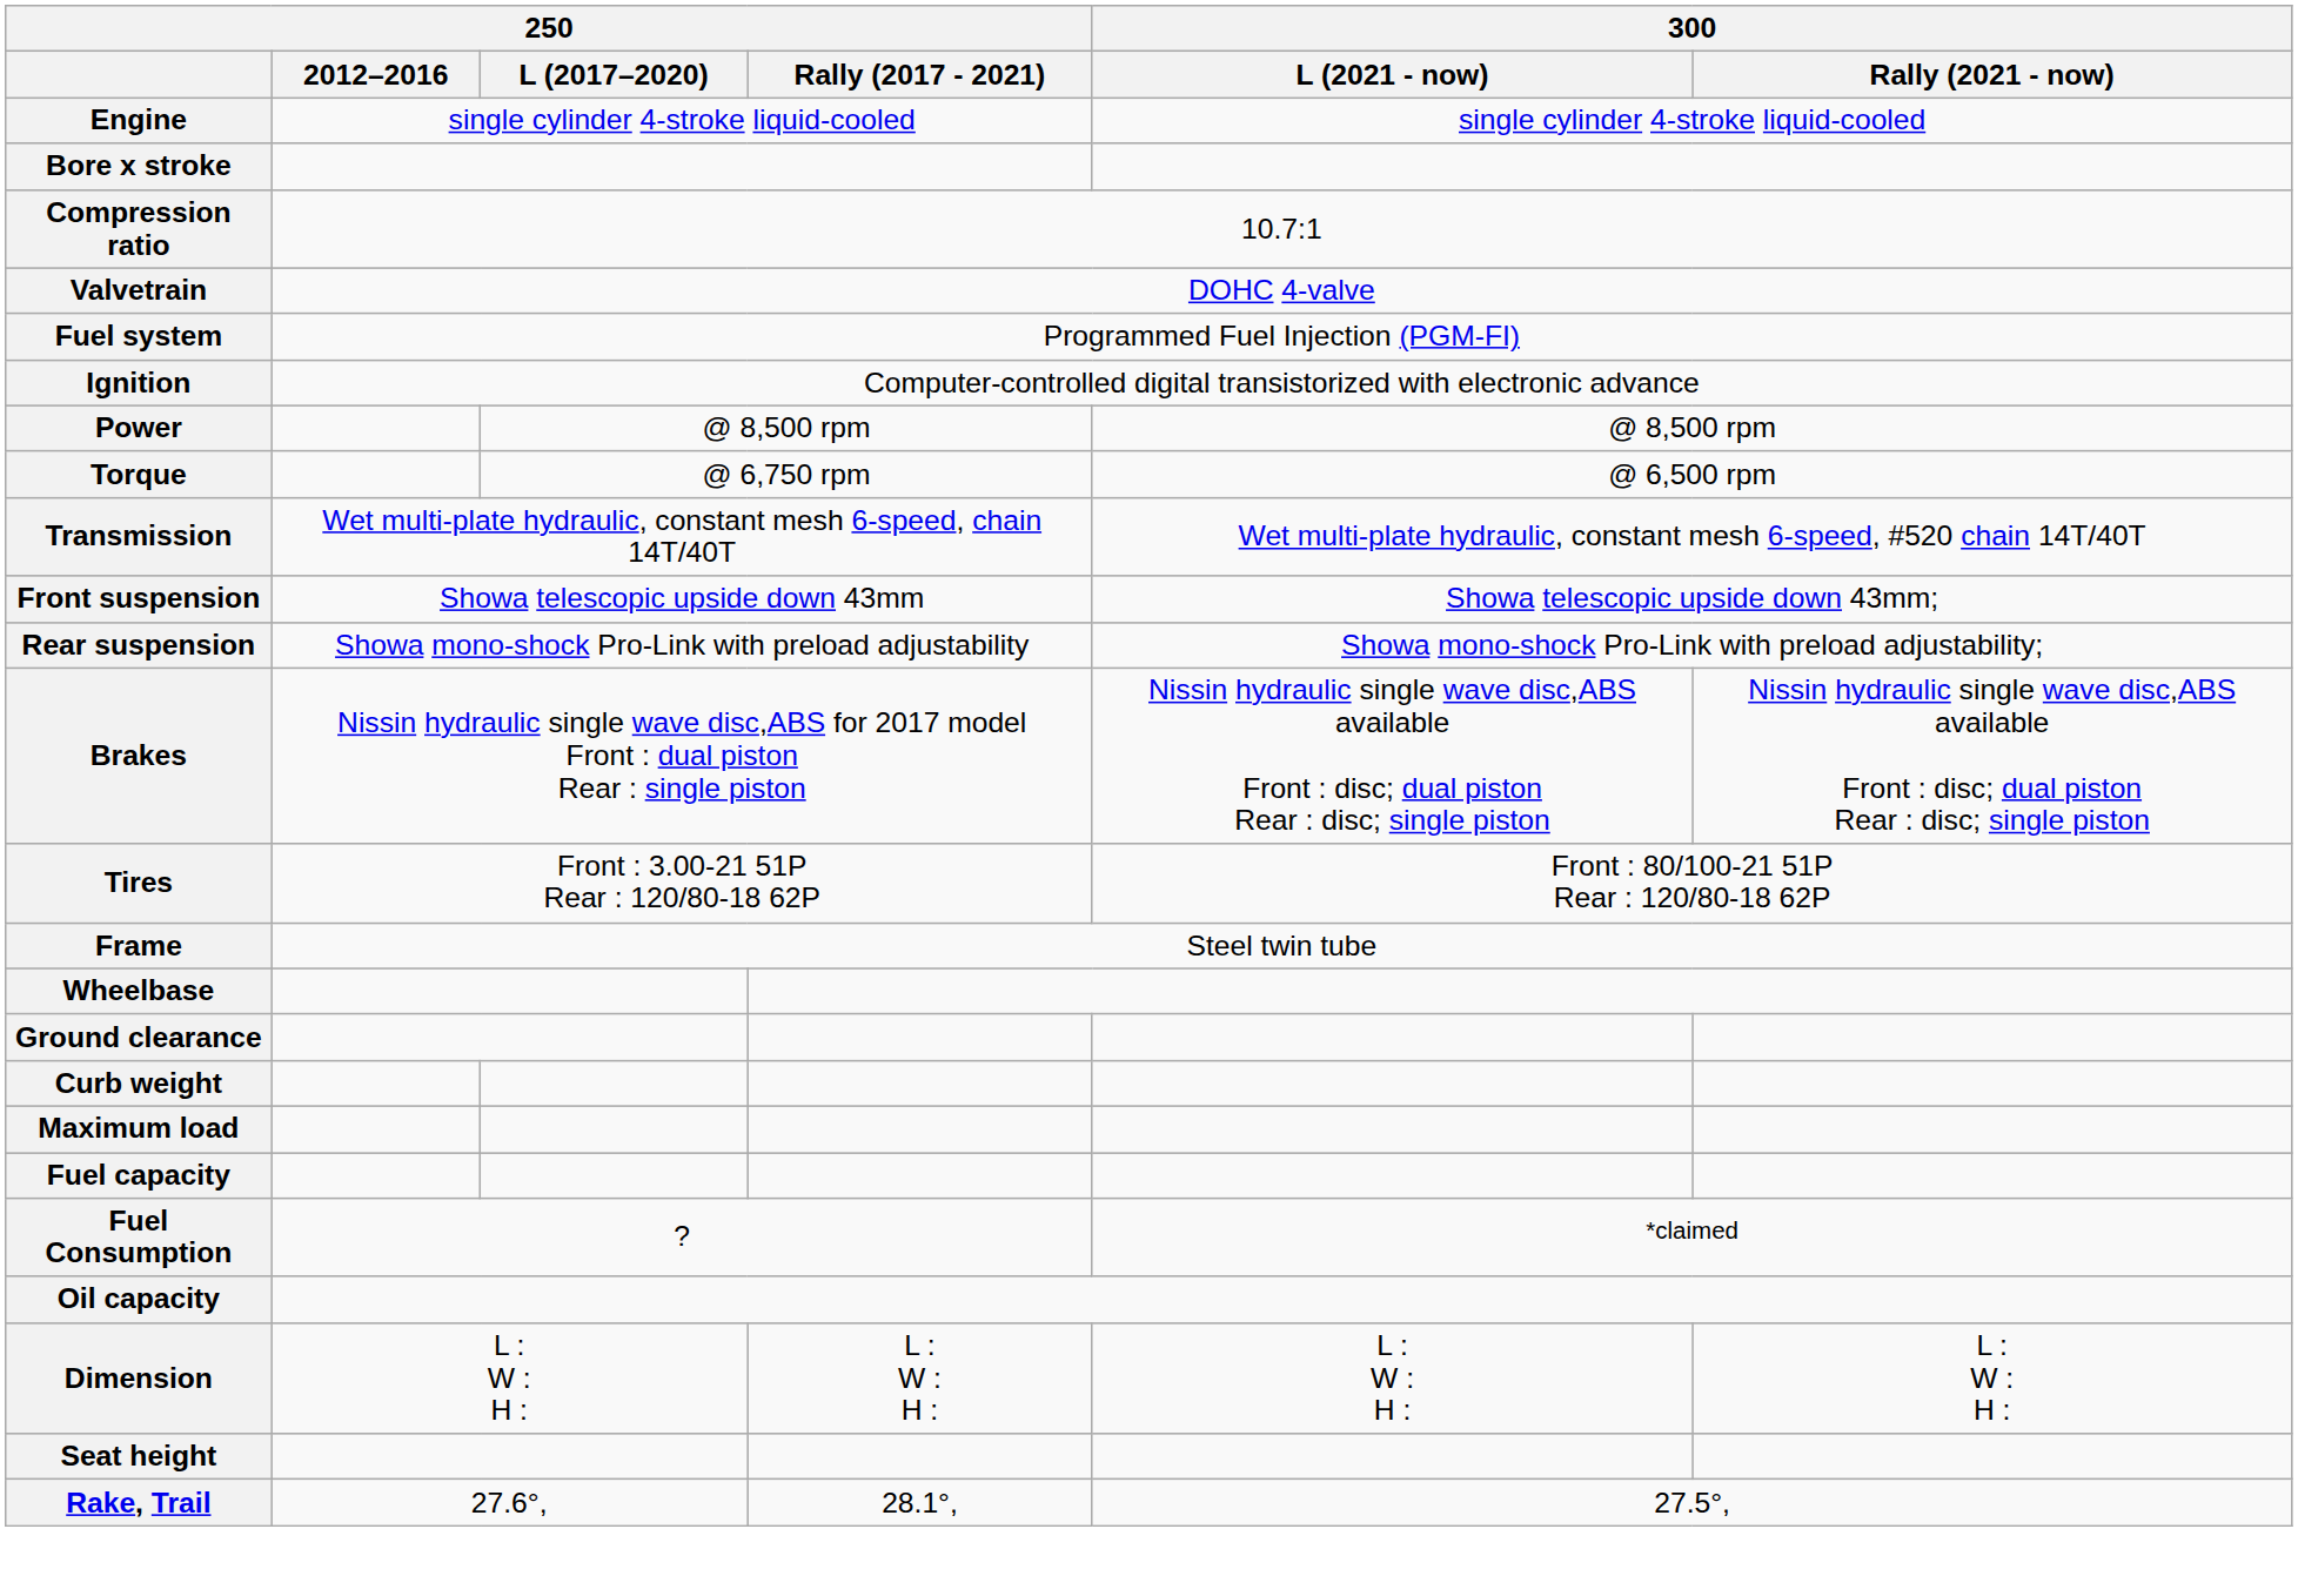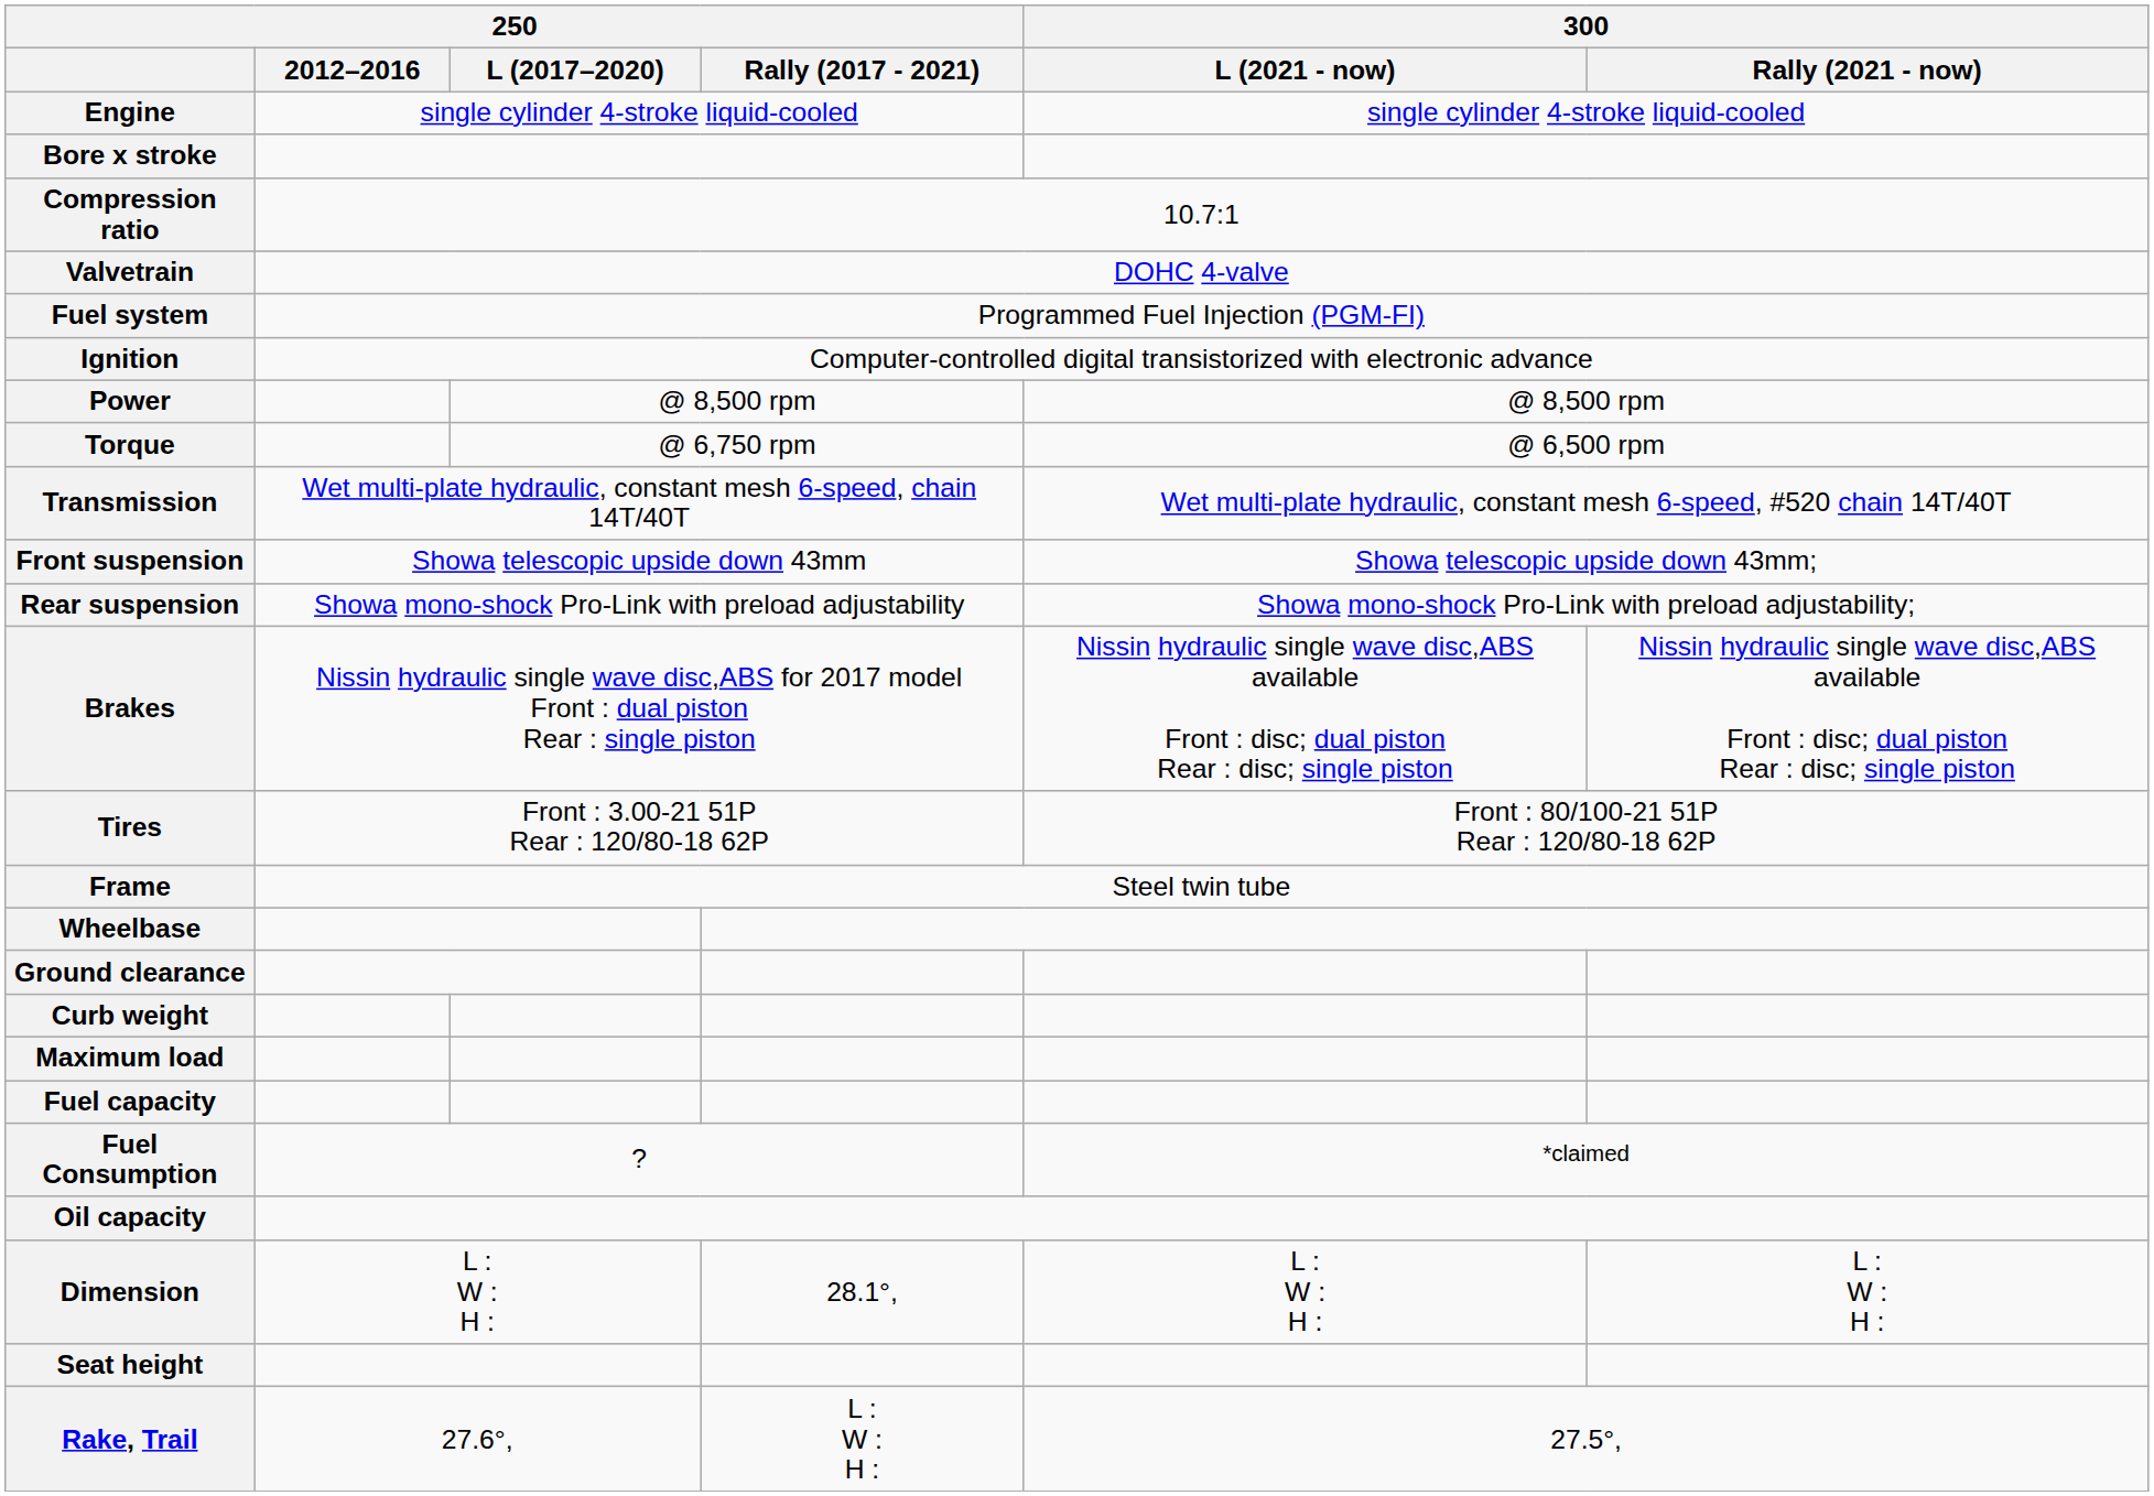Dimension | 250 / Rally (2017 - 2021): L : W : H : -> 28.1°,
Rake, Trail | 250 / Rally (2017 - 2021): 28.1°, -> L : W : H :
